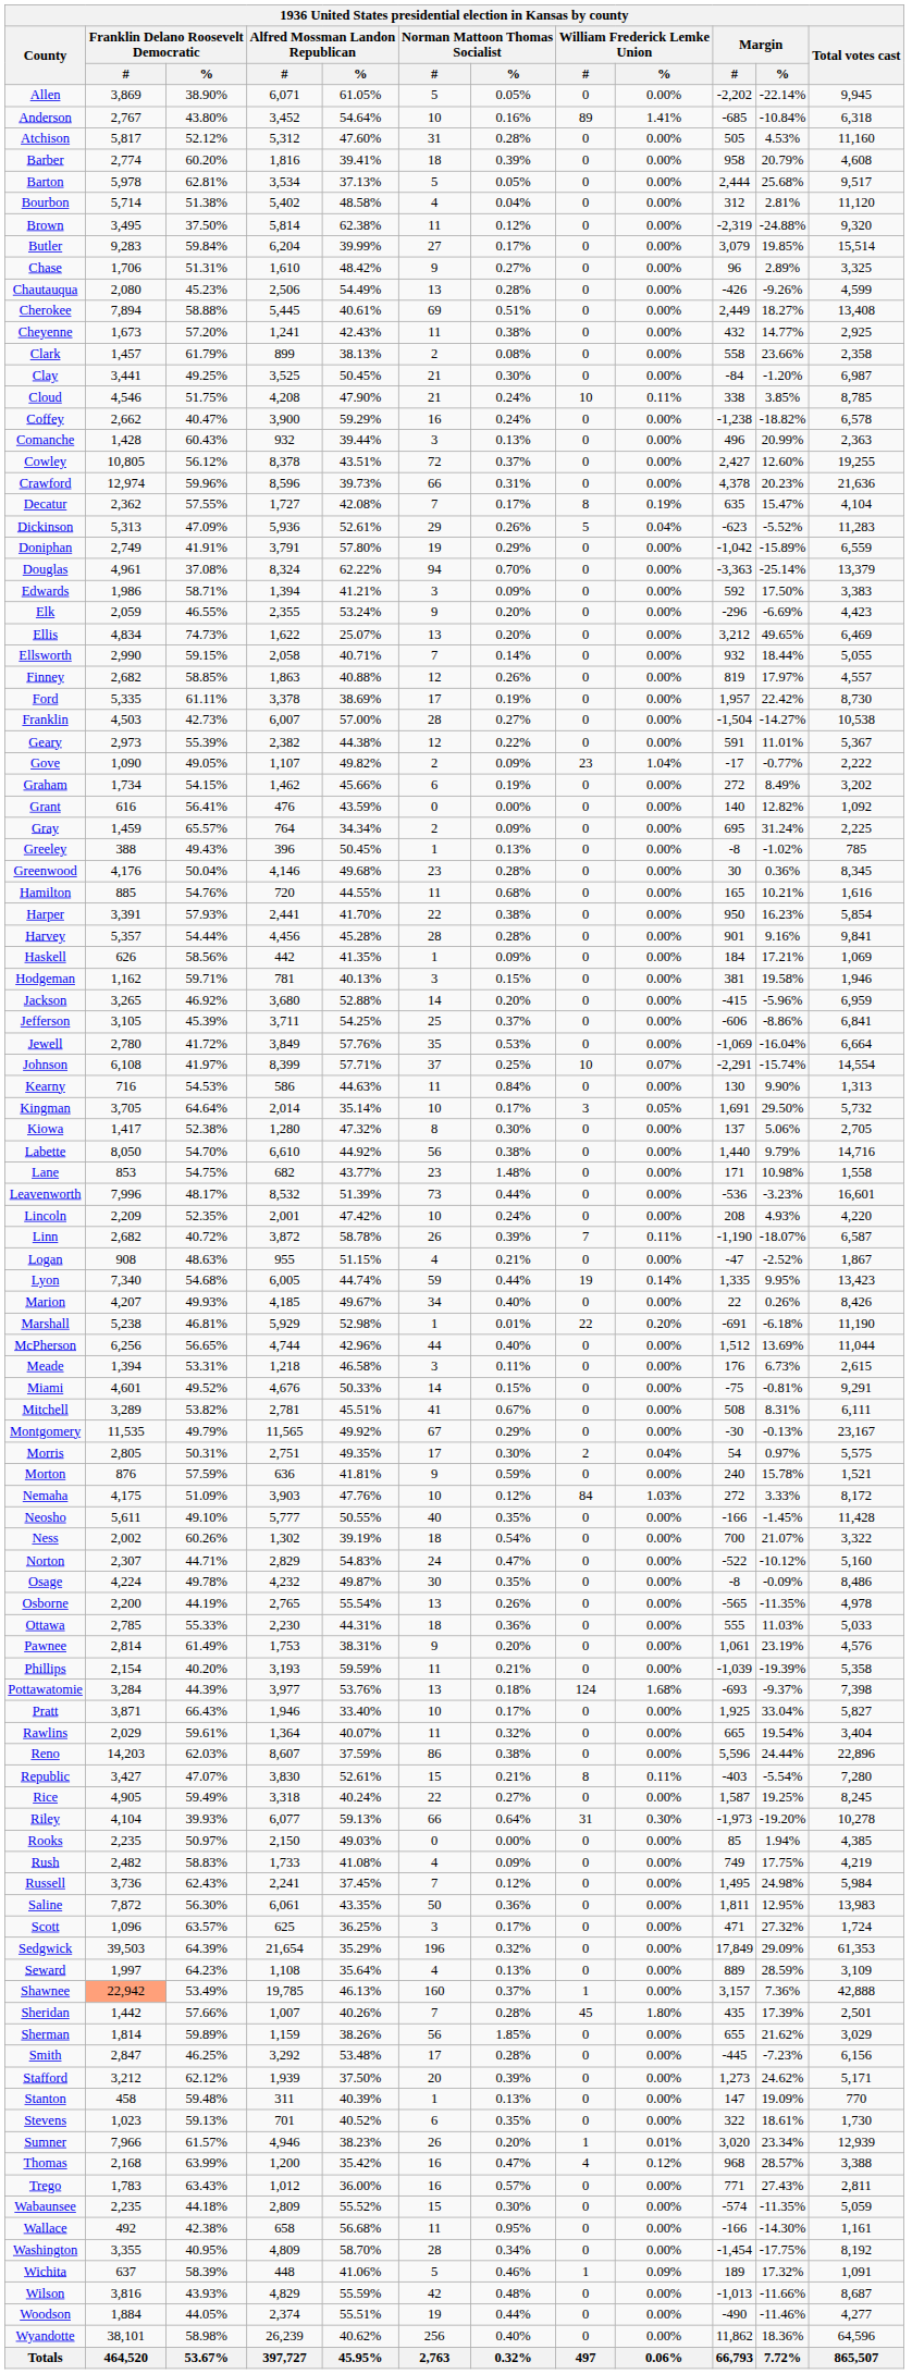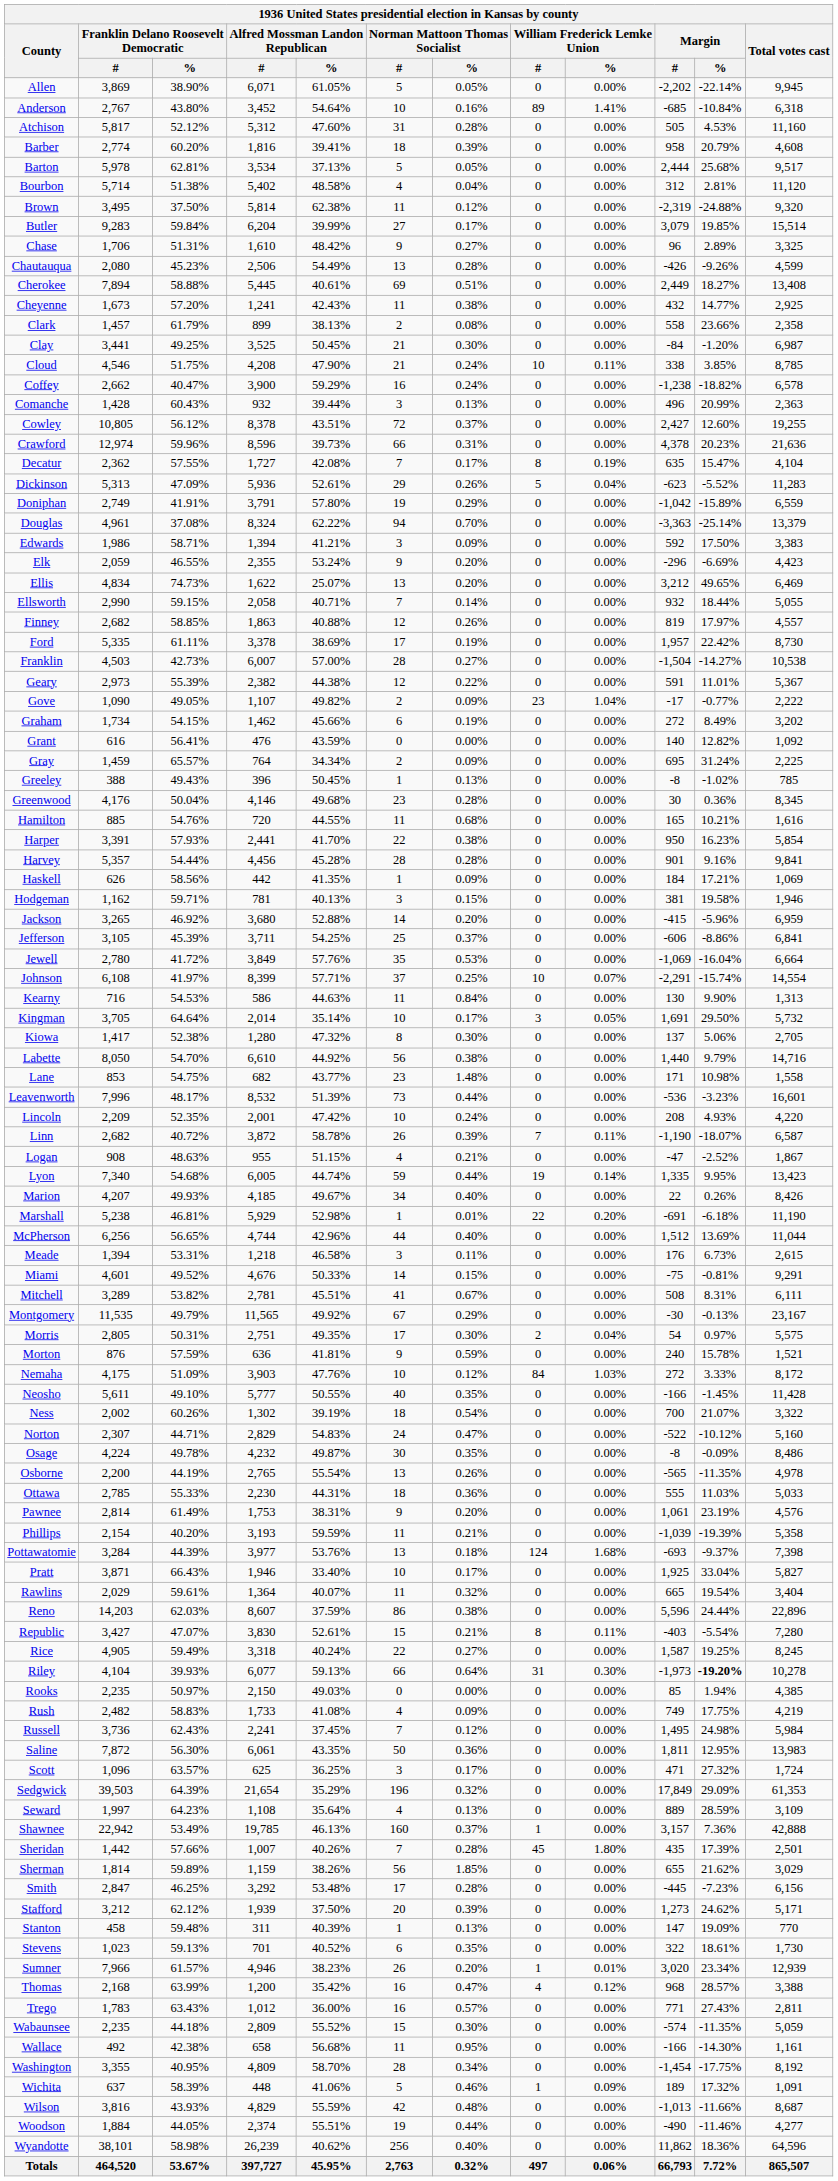Riley | Margin / %: normal -> bold
Shawnee | Franklin Delano Roosevelt Democratic / #: lightsalmon background -> no background
